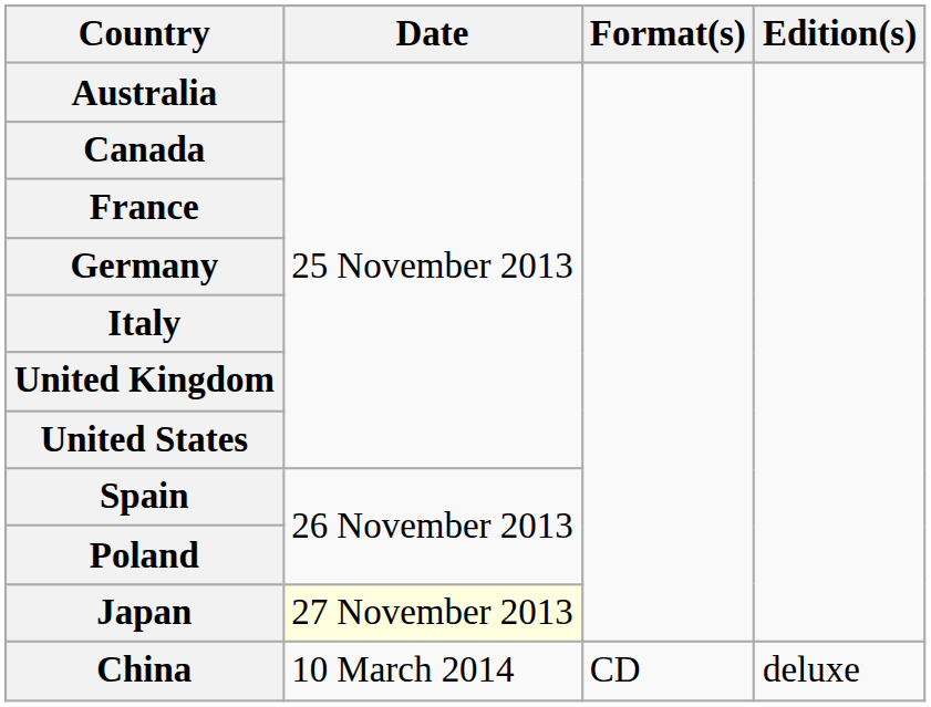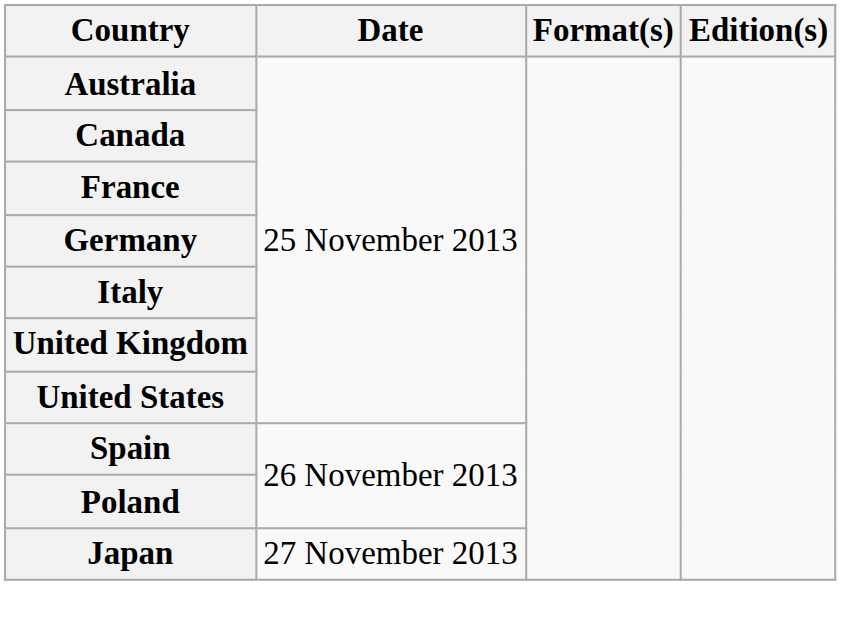Japan | Date: lightyellow background -> no background
- row: China | 10 March 2014 | CD | deluxe
